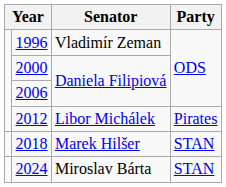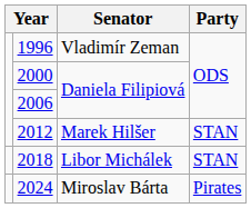2012 | Senator: Libor Michálek -> Marek Hilšer
2012 | Party: Pirates -> STAN
2018 | Senator: Marek Hilšer -> Libor Michálek
2024 | Party: STAN -> Pirates
